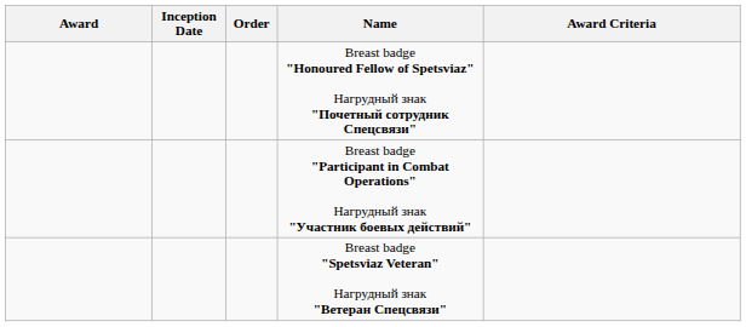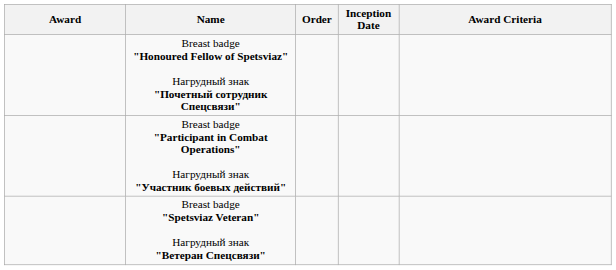columns swapped: Name <-> Inception Date
